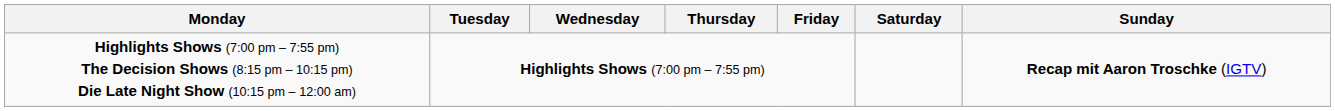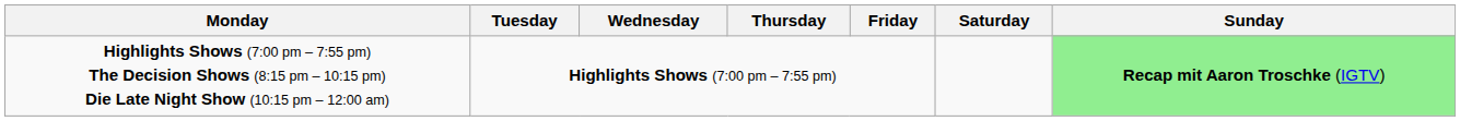row 2 | Sunday: no background -> lightgreen background
